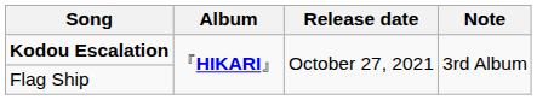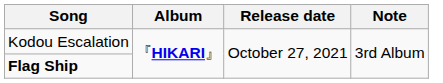Kodou Escalation | Song: bold -> normal
Flag Ship | Song: normal -> bold
